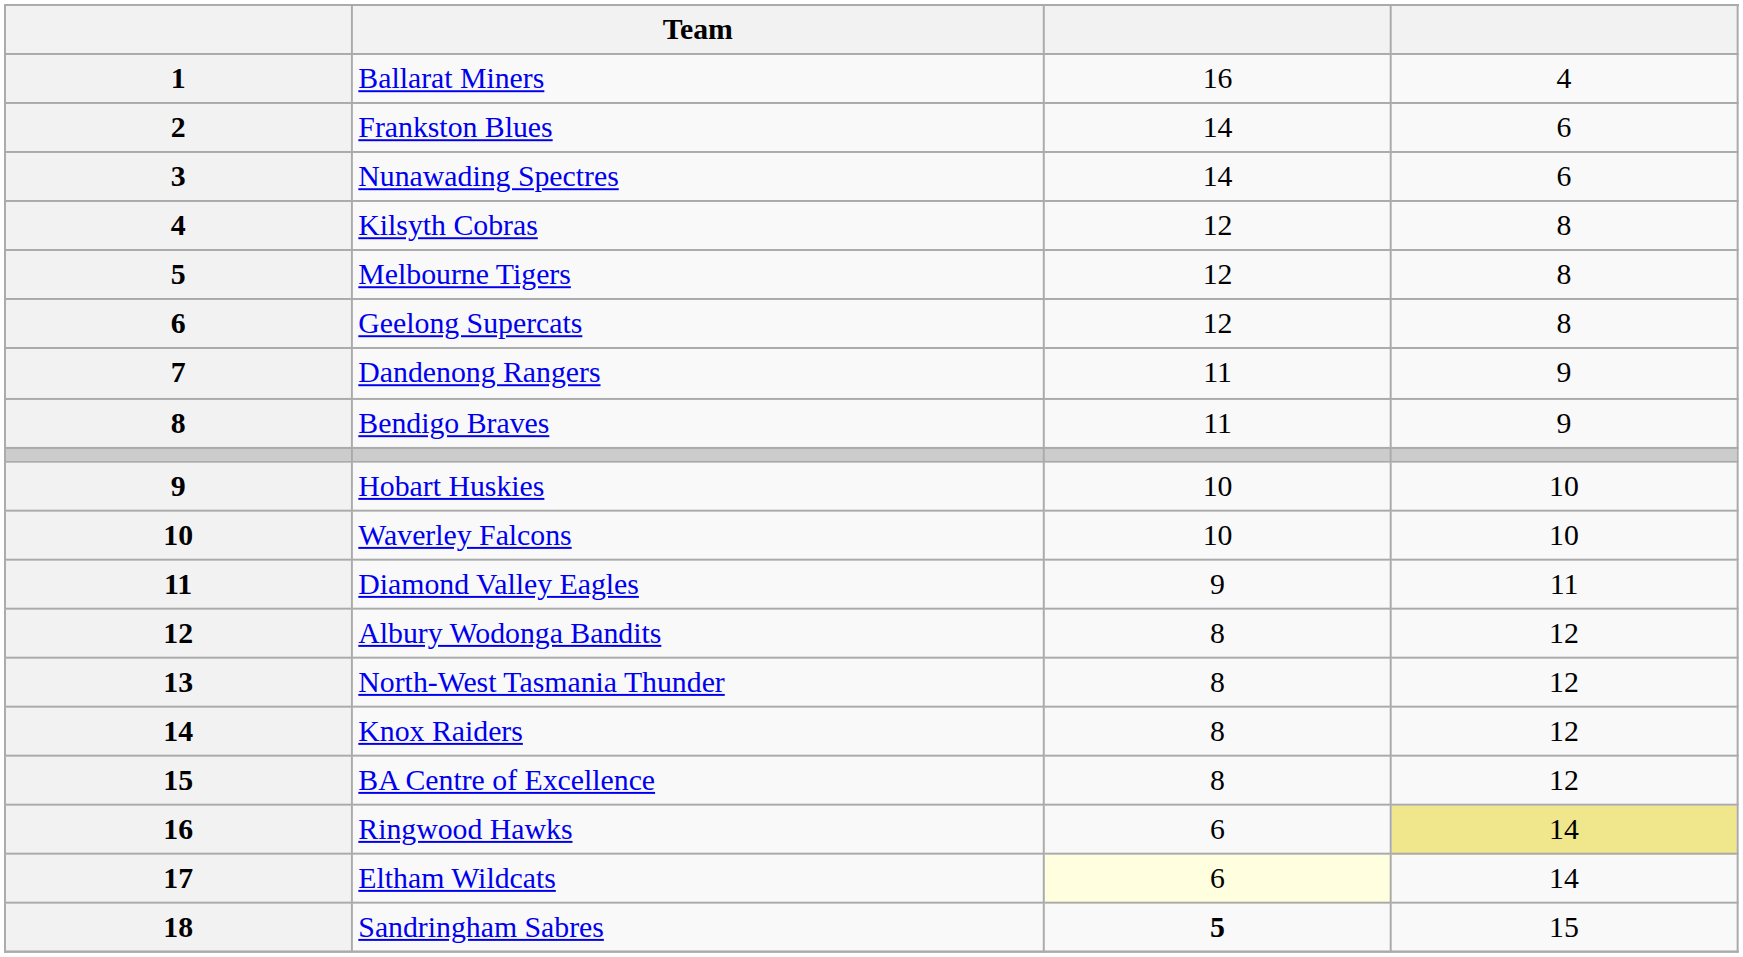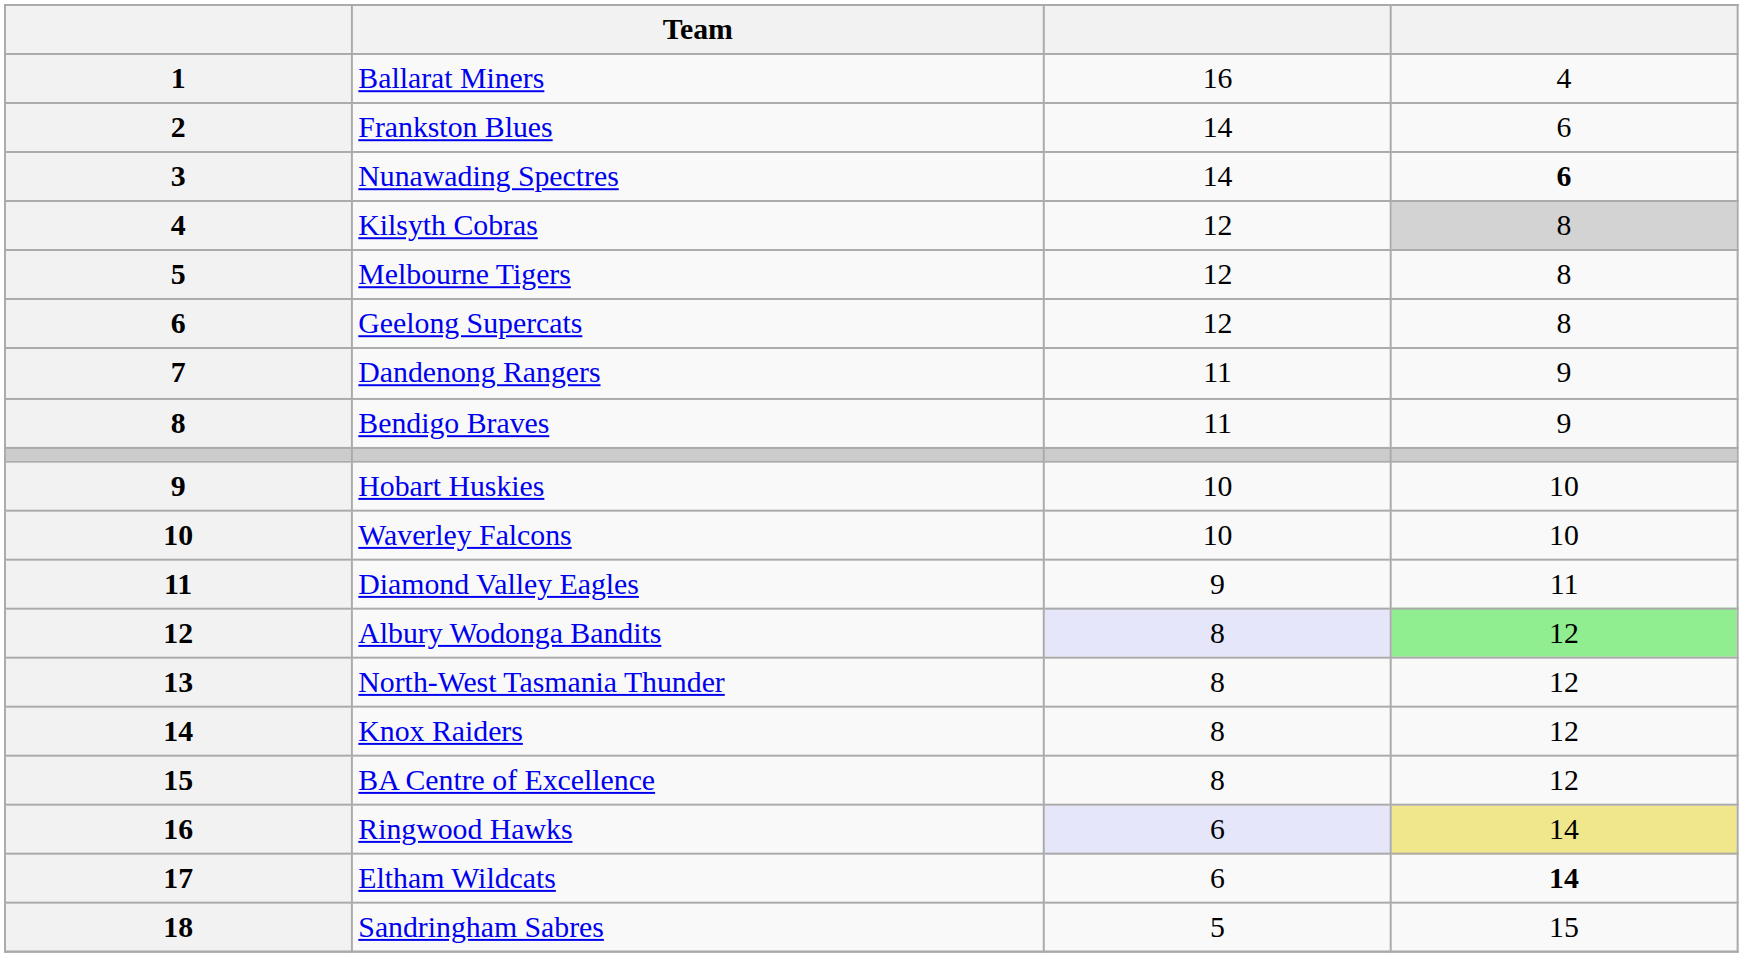Nunawading Spectres | column 4: normal -> bold
Kilsyth Cobras | column 4: no background -> lightgrey background
Albury Wodonga Bandits | column 3: no background -> lavender background
Albury Wodonga Bandits | column 4: no background -> lightgreen background
Ringwood Hawks | column 3: no background -> lavender background
Eltham Wildcats | column 3: lightyellow background -> no background
Eltham Wildcats | column 4: normal -> bold
Sandringham Sabres | column 3: bold -> normal
